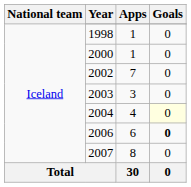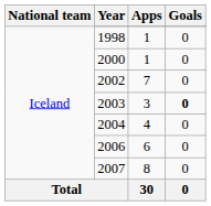2003 | Goals: normal -> bold
2004 | Goals: lightyellow background -> no background
2006 | Goals: bold -> normal
